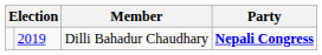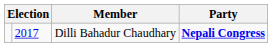Dilli Bahadur Chaudhary | column 2: 2019 -> 2017
